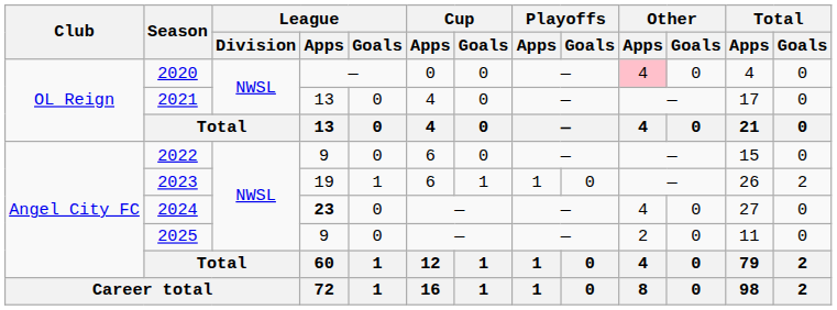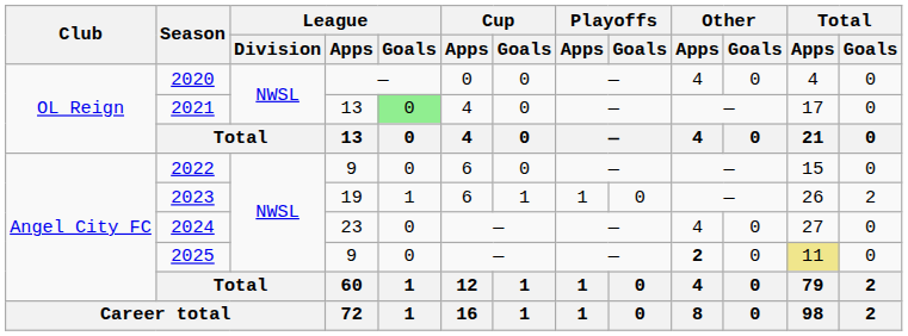2020 | Other / Apps: pink background -> no background
2021 | League / Goals: no background -> lightgreen background
2024 | League / Apps: bold -> normal
2025 | Other / Apps: normal -> bold
2025 | Total / Apps: no background -> khaki background
